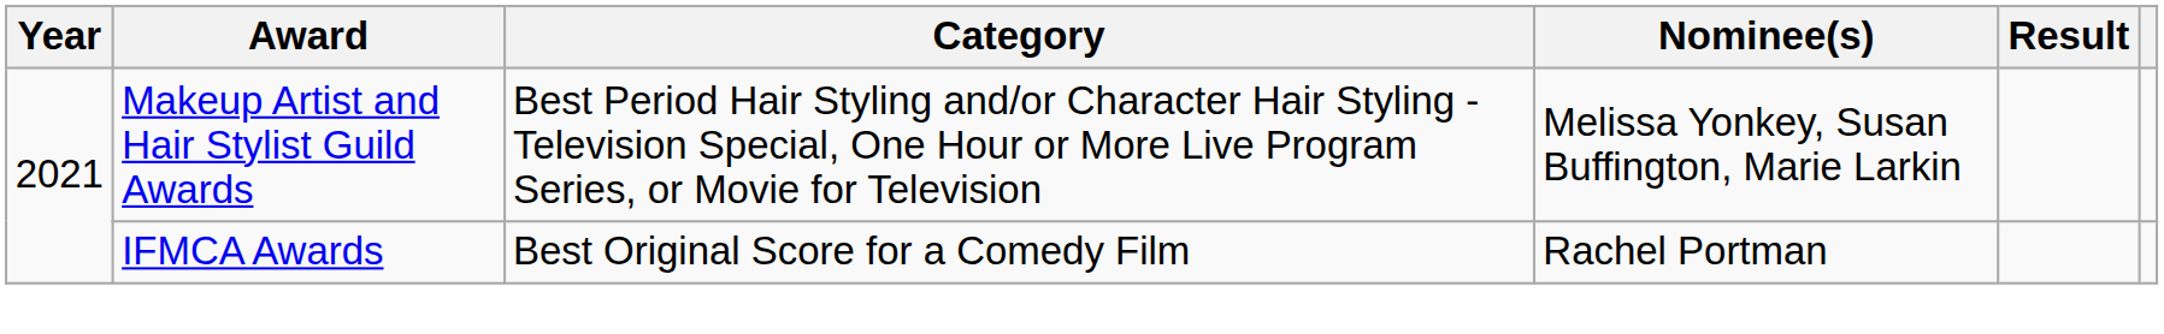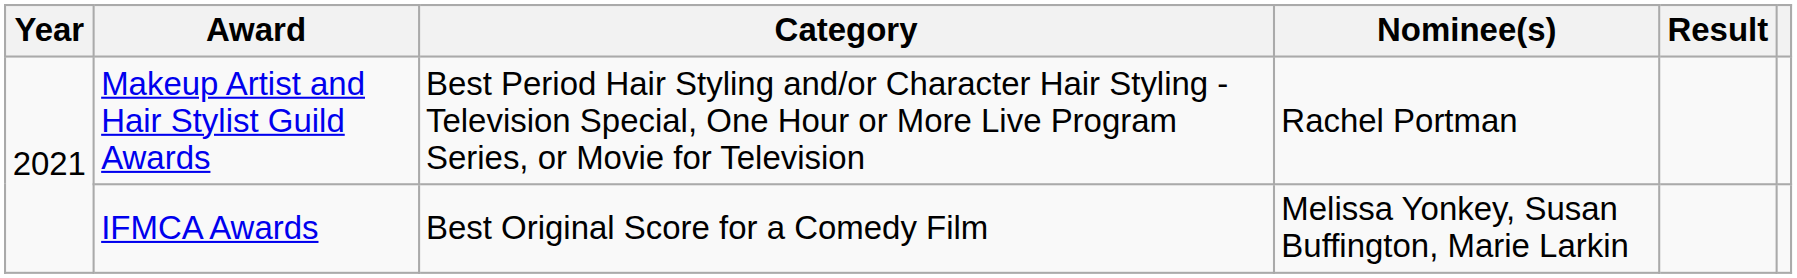Makeup Artist and Hair Stylist Guild Awards | Nominee(s): Melissa Yonkey, Susan Buffington, Marie Larkin -> Rachel Portman
IFMCA Awards | Nominee(s): Rachel Portman -> Melissa Yonkey, Susan Buffington, Marie Larkin
